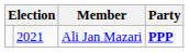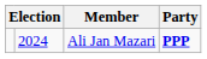Ali Jan Mazari | column 2: 2021 -> 2024
